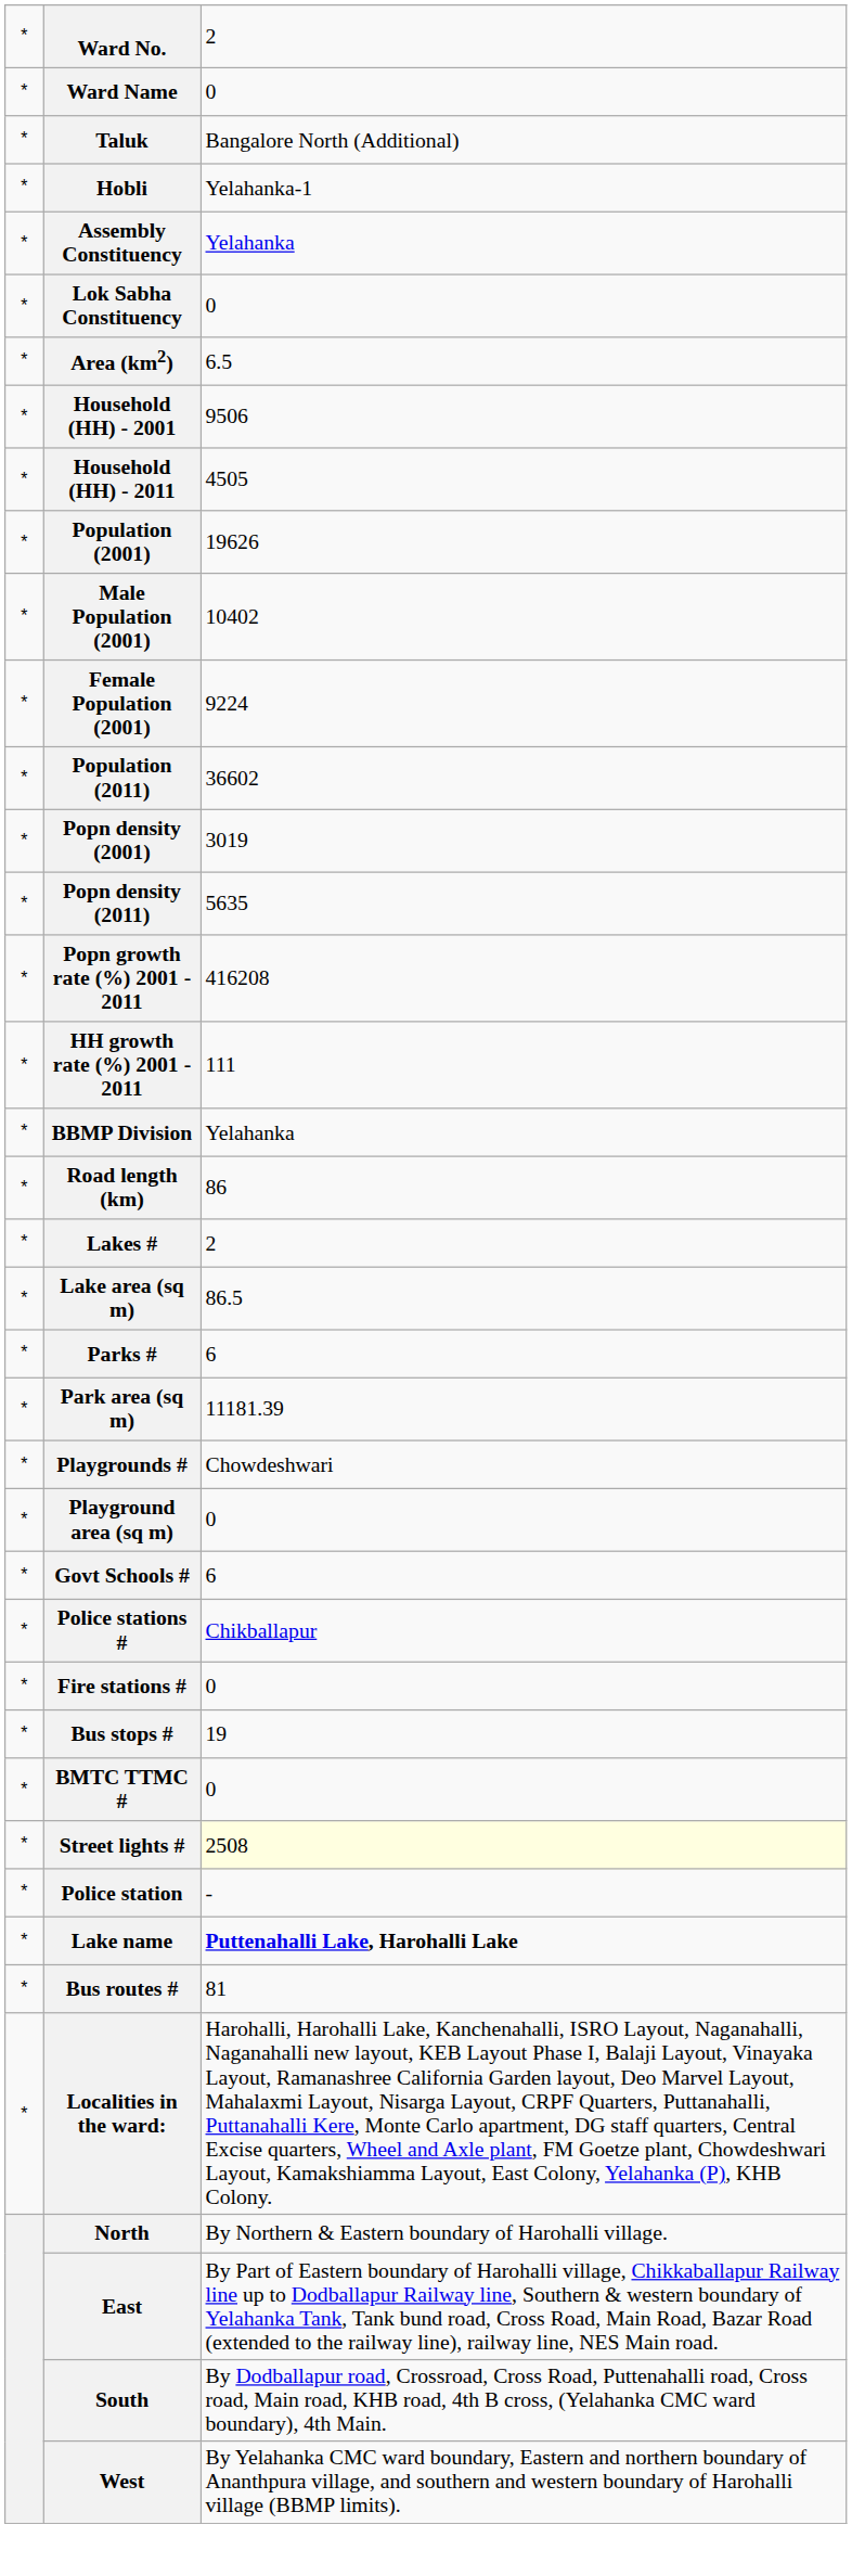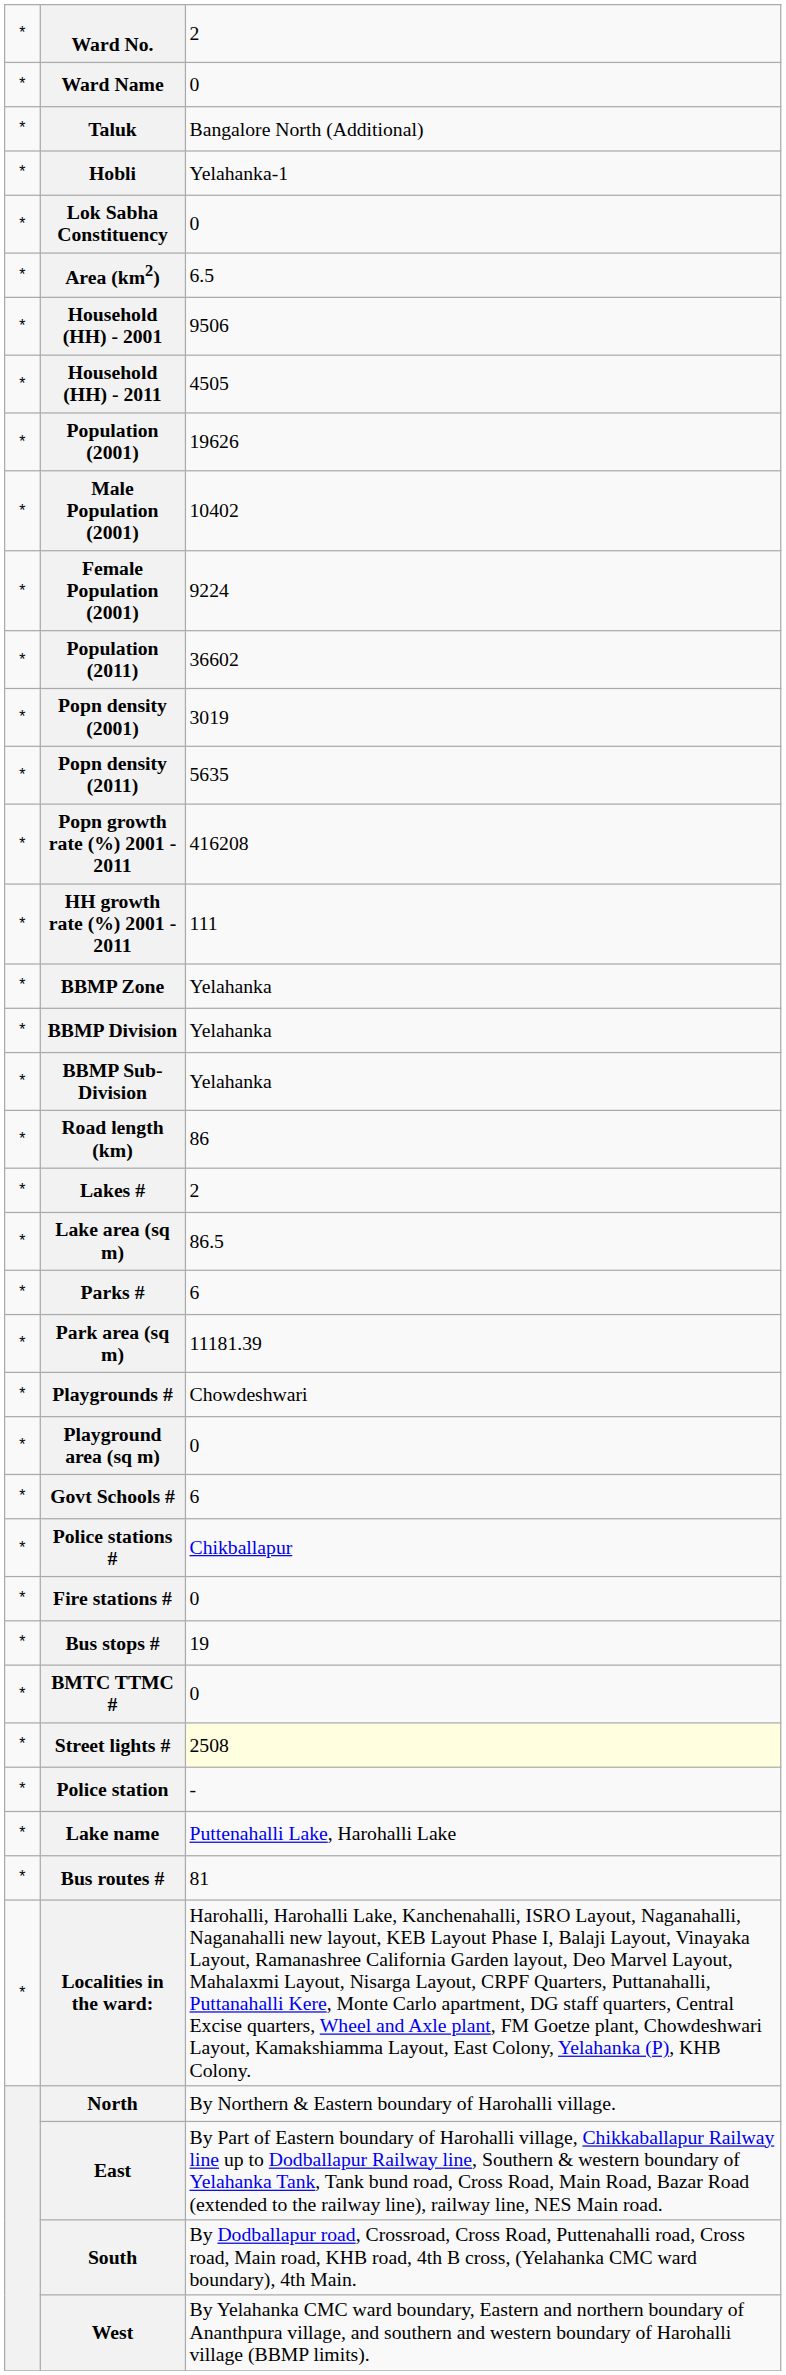- row: * | Assembly Constituency | Yelahanka
+ row: * | BBMP Zone | Yelahanka
+ row: * | BBMP Sub-Division | Yelahanka
Lake name | column 3: bold -> normal
